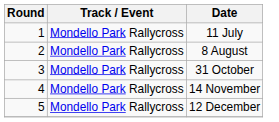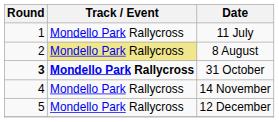8 August | Track / Event: no background -> khaki background
31 October | Round: normal -> bold
31 October | Track / Event: normal -> bold
